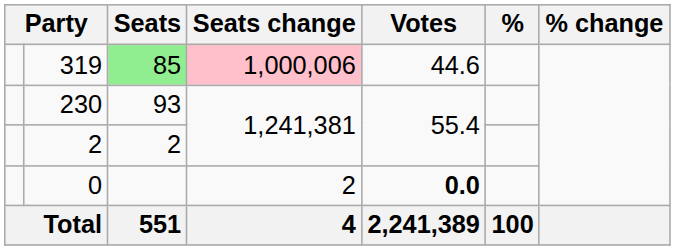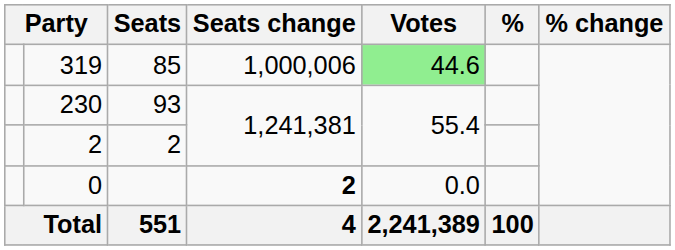319 | Seats: lightgreen background -> no background
319 | Seats change: pink background -> no background
319 | Votes: no background -> lightgreen background
0 | Seats change: normal -> bold
0 | Votes: bold -> normal
